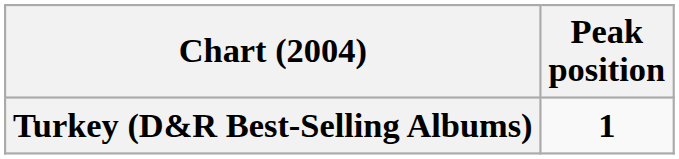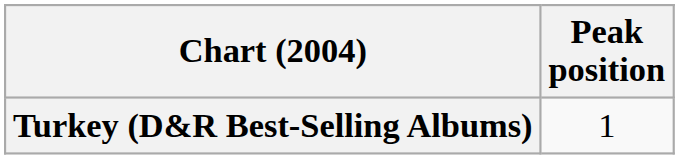Turkey (D&R Best-Selling Albums) | Peak position: bold -> normal
